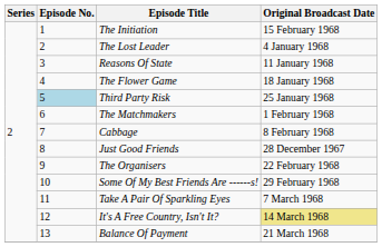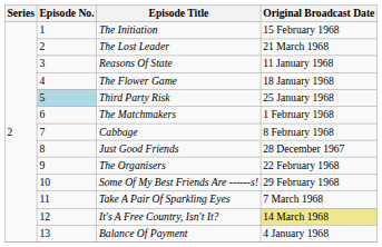The Lost Leader | Original Broadcast Date: 4 January 1968 -> 21 March 1968
Balance Of Payment | Original Broadcast Date: 21 March 1968 -> 4 January 1968
